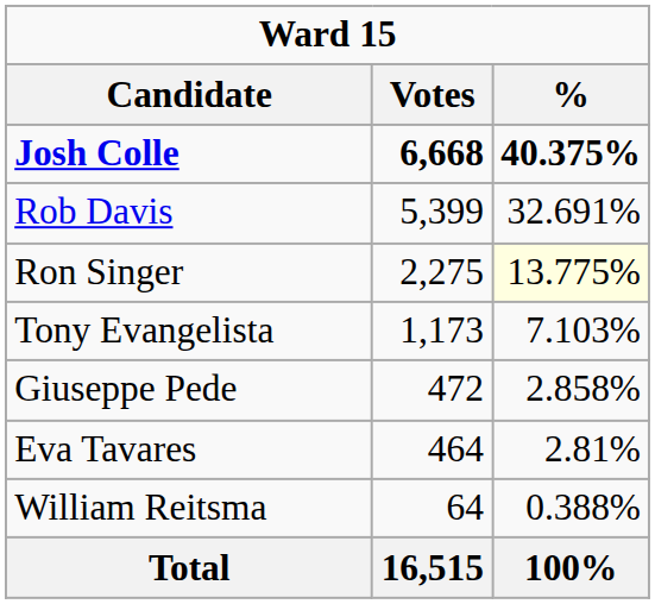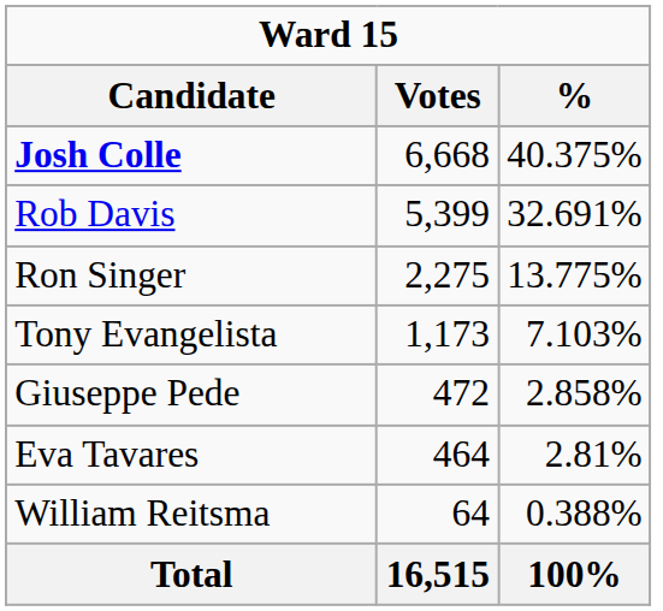Josh Colle | Votes: bold -> normal
Josh Colle | %: bold -> normal
Ron Singer | %: lightyellow background -> no background
